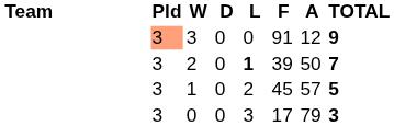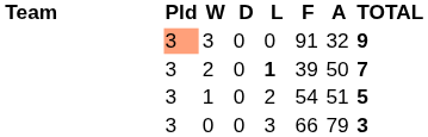row 2 | column 7: 12 -> 32
row 4 | column 6: 45 -> 54
row 4 | column 7: 57 -> 51
row 5 | column 6: 17 -> 66
